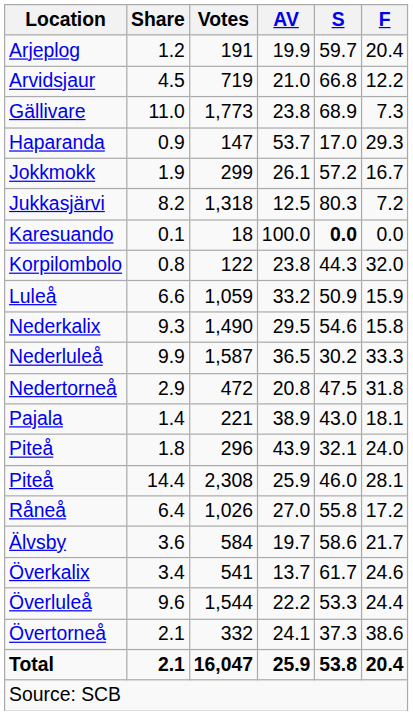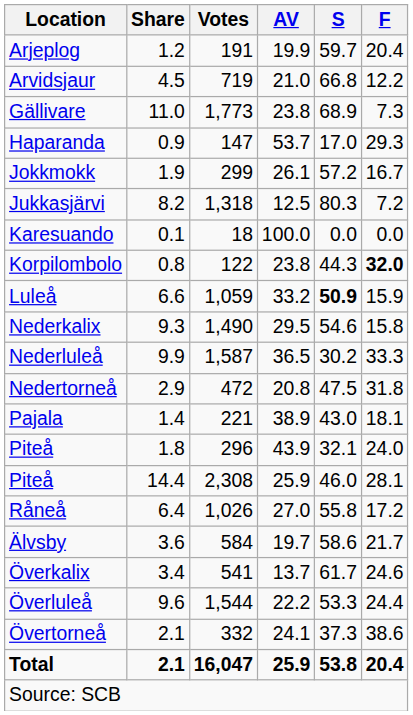Karesuando | S: bold -> normal
Korpilombolo | F: normal -> bold
Luleå | S: normal -> bold
